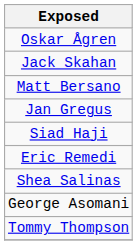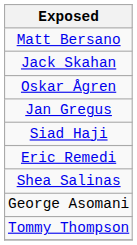row 2 | column 1: Oskar Ågren -> Matt Bersano
row 4 | column 1: Matt Bersano -> Oskar Ågren
